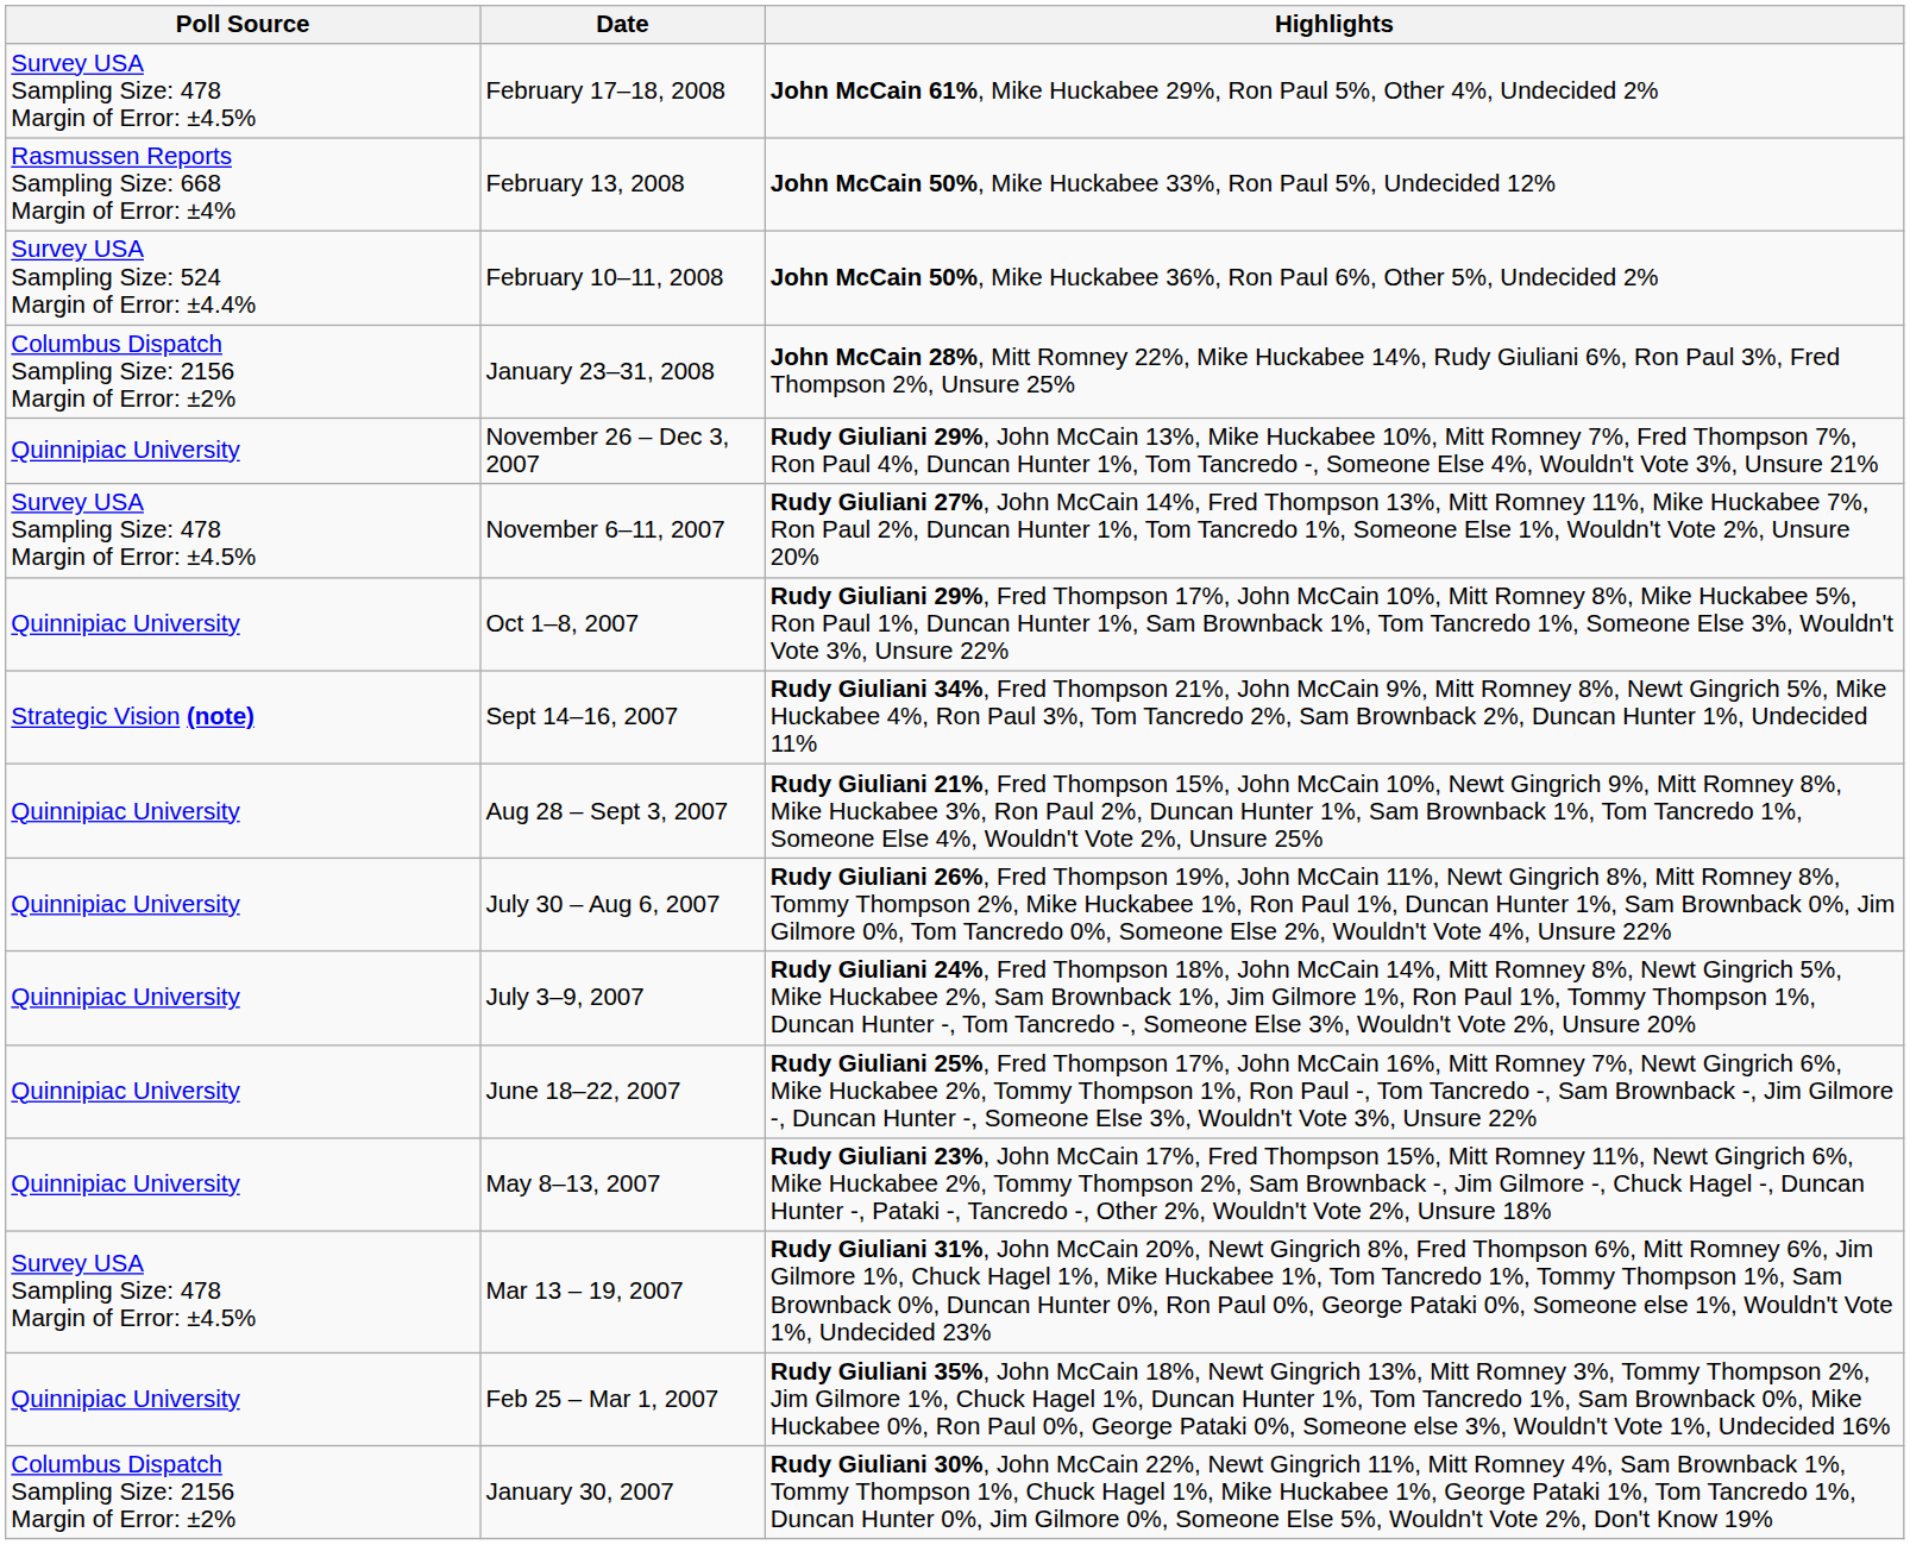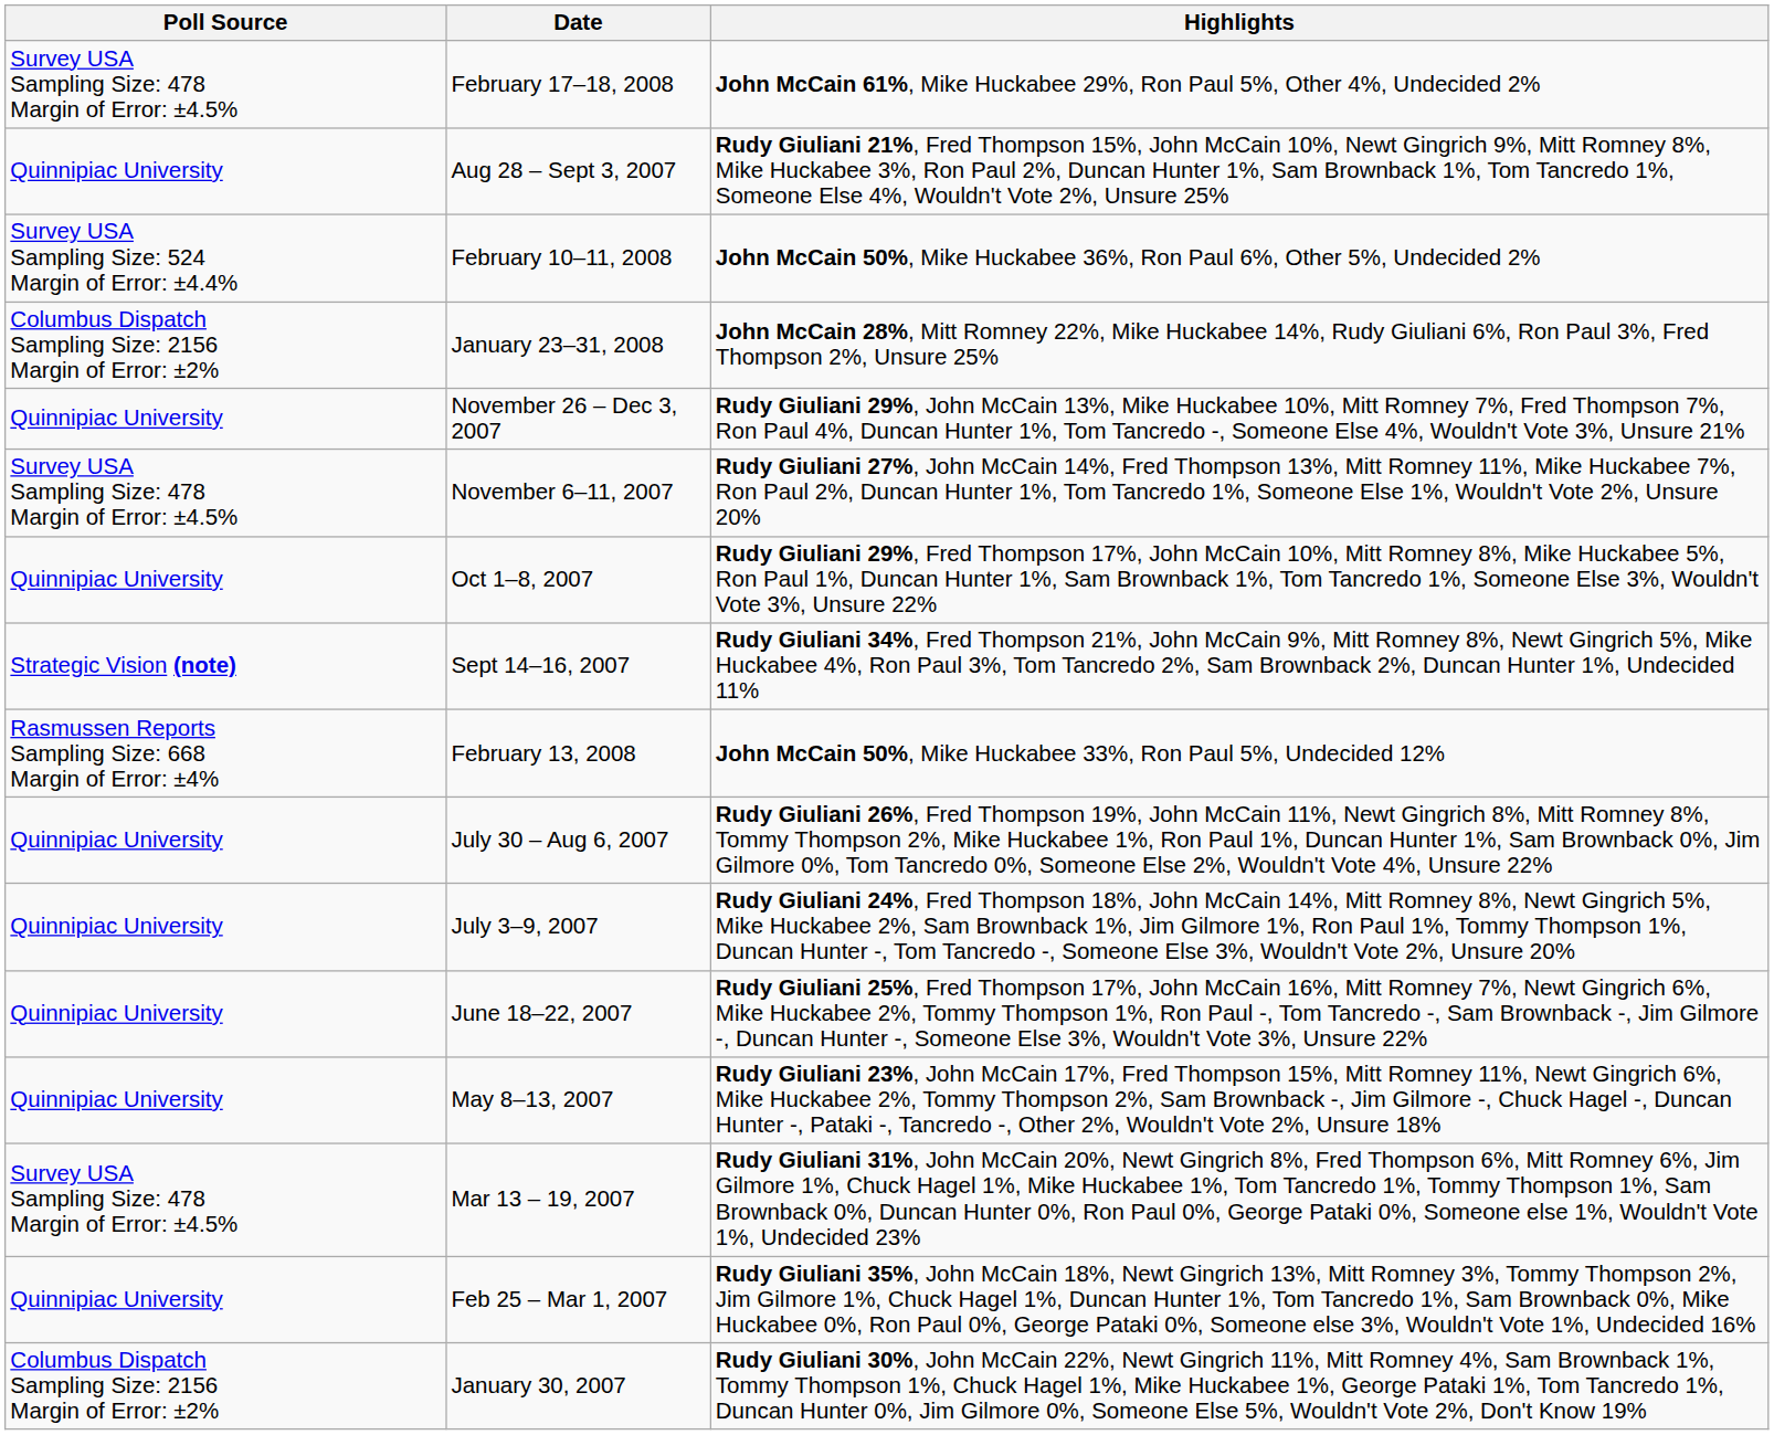rows swapped: February 13, 2008 <-> Aug 28 – Sept 3, 2007
